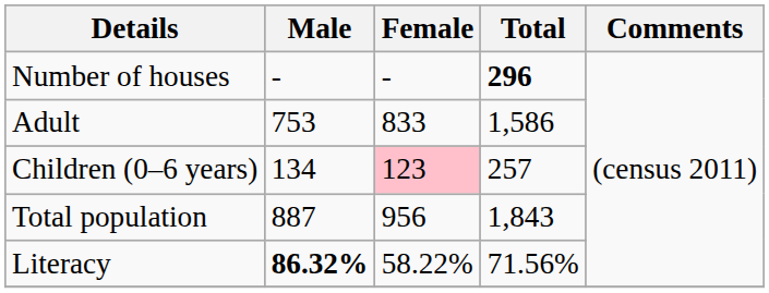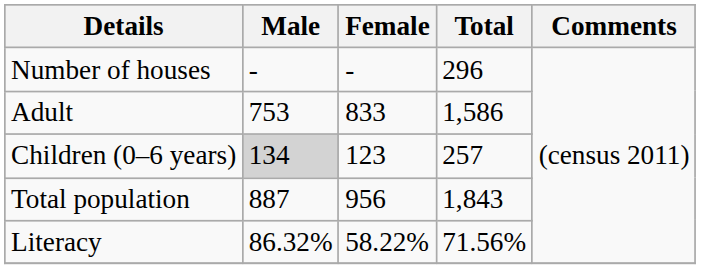Number of houses | Total: bold -> normal
Children (0–6 years) | Male: no background -> lightgrey background
Children (0–6 years) | Female: pink background -> no background
Literacy | Male: bold -> normal
